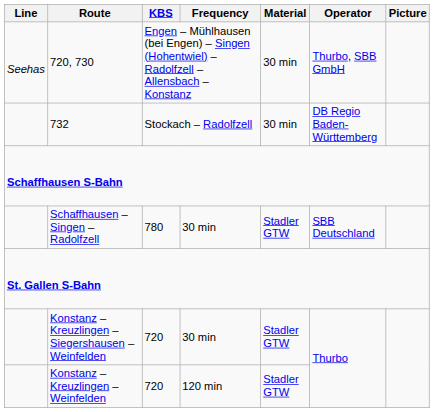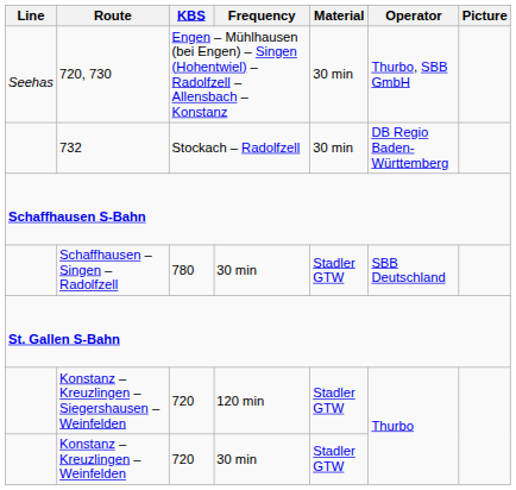Konstanz – Kreuzlingen – Siegershausen – Weinfelden | Frequency: 30 min -> 120 min
Konstanz – Kreuzlingen – Weinfelden | Frequency: 120 min -> 30 min
